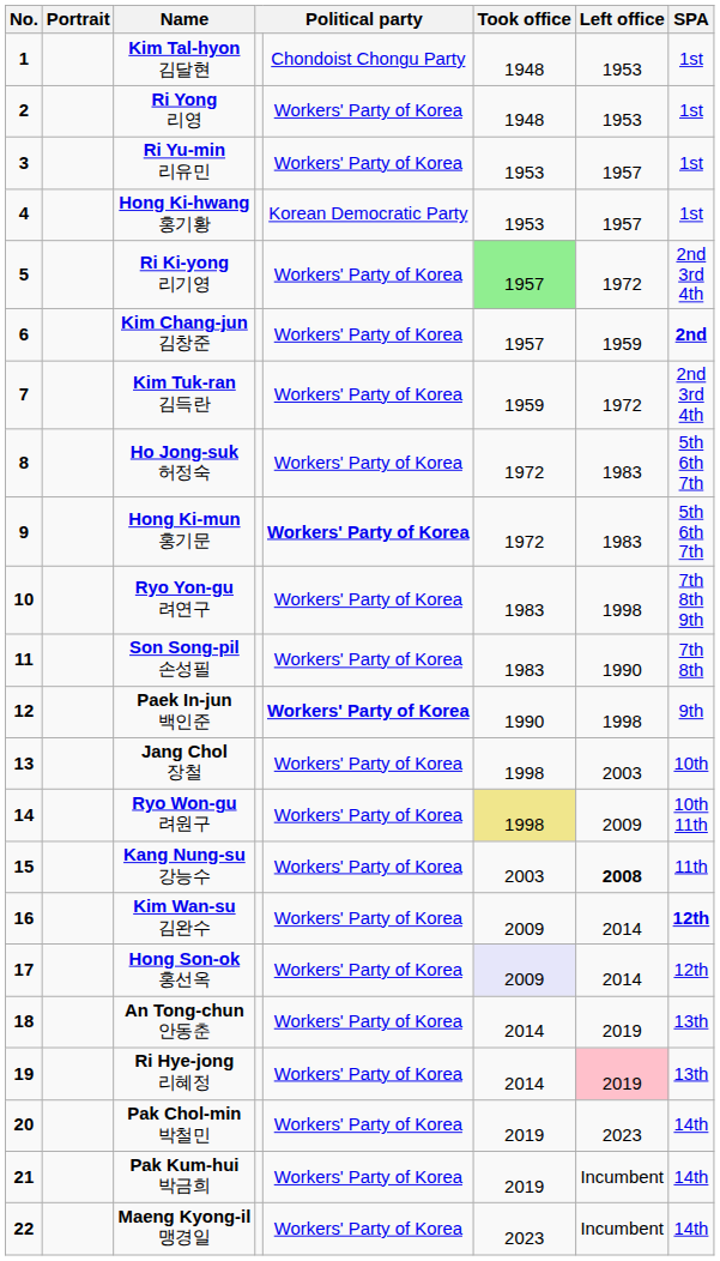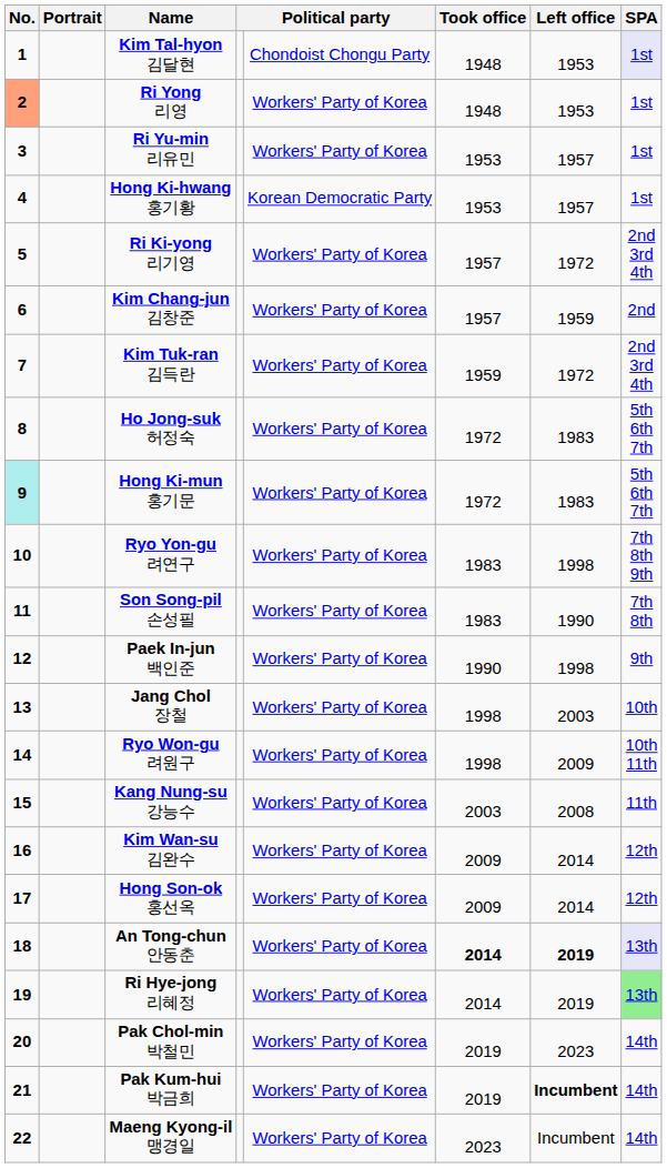Kim Tal-hyon 김달현 | SPA: no background -> lavender background
Ri Yong 리영 | No.: no background -> lightsalmon background
Ri Ki-yong 리기영 | Took office: lightgreen background -> no background
Kim Chang-jun 김창준 | SPA: bold -> normal
Hong Ki-mun 홍기문 | No.: no background -> paleturquoise background
Hong Ki-mun 홍기문 | column 5: bold -> normal
Paek In-jun 백인준 | column 5: bold -> normal
Ryo Won-gu 려원구 | Took office: khaki background -> no background
Kang Nung-su 강능수 | Left office: bold -> normal
Kim Wan-su 김완수 | SPA: bold -> normal
Hong Son-ok 홍선옥 | Took office: lavender background -> no background
An Tong-chun 안동춘 | Took office: normal -> bold
An Tong-chun 안동춘 | Left office: normal -> bold
An Tong-chun 안동춘 | SPA: no background -> lavender background
Ri Hye-jong 리혜정 | Left office: pink background -> no background
Ri Hye-jong 리혜정 | SPA: no background -> lightgreen background
Pak Kum-hui 박금희 | Left office: normal -> bold
